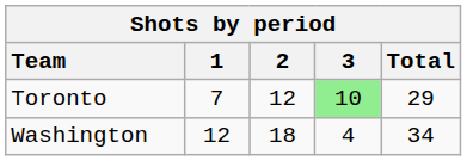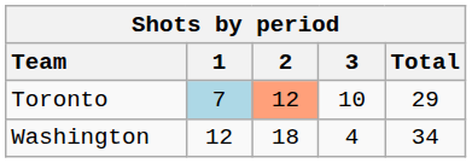Toronto | 1: no background -> lightblue background
Toronto | 2: no background -> lightsalmon background
Toronto | 3: lightgreen background -> no background
